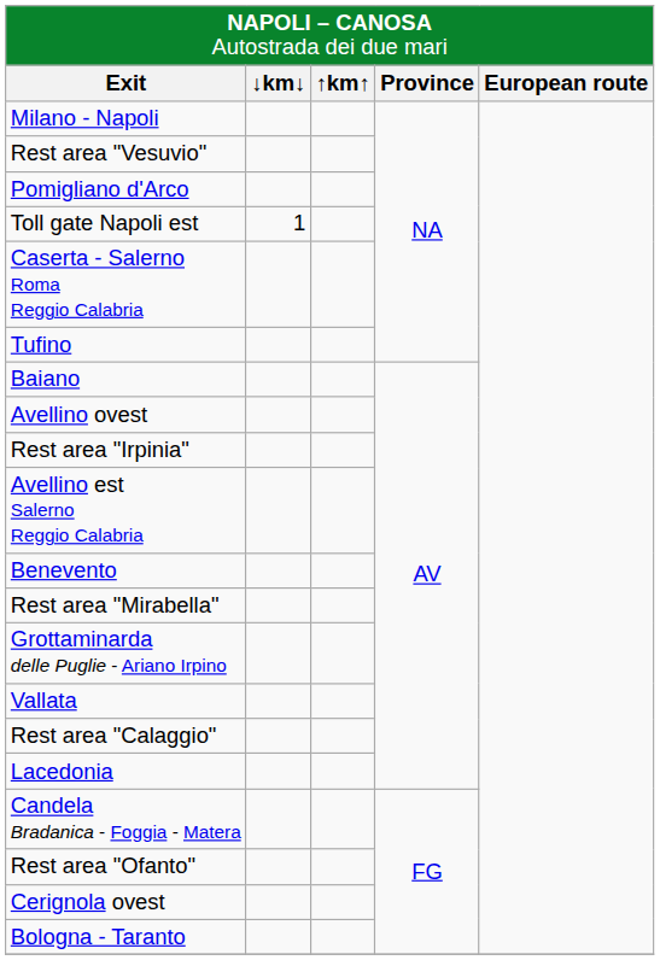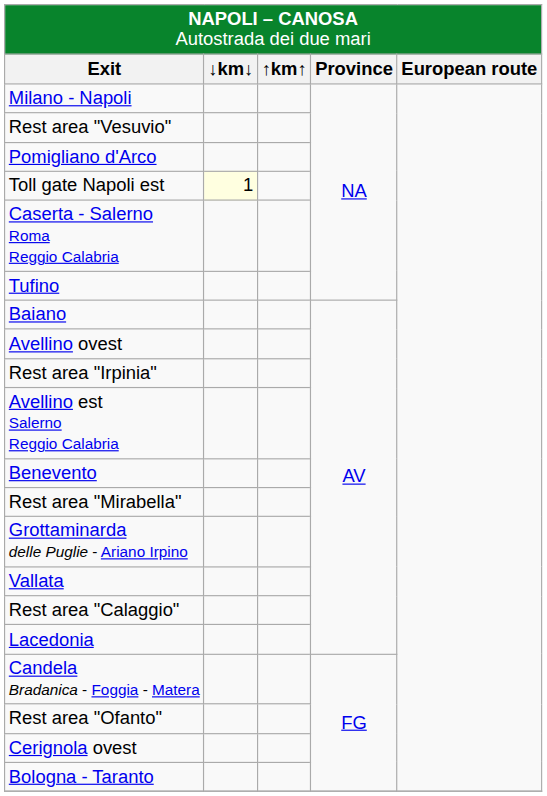Toll gate Napoli est | column 2: no background -> lightyellow background
